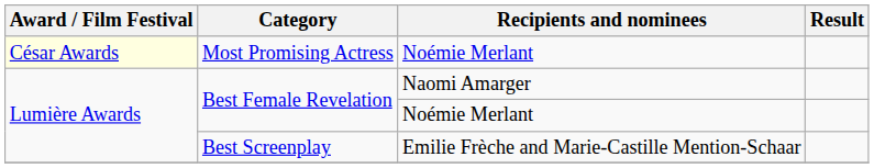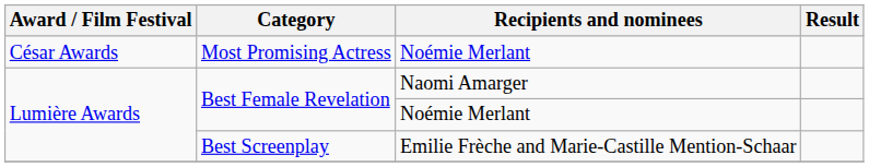Most Promising Actress | Award / Film Festival: lightyellow background -> no background
